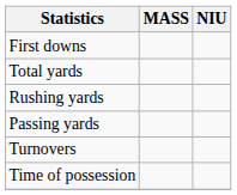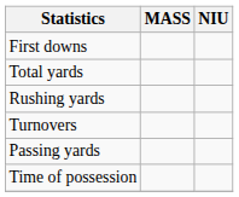rows swapped: Passing yards <-> Turnovers
